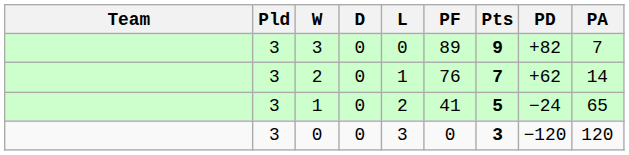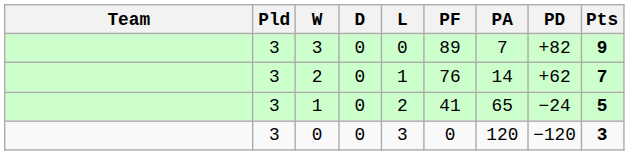columns swapped: PA <-> Pts
